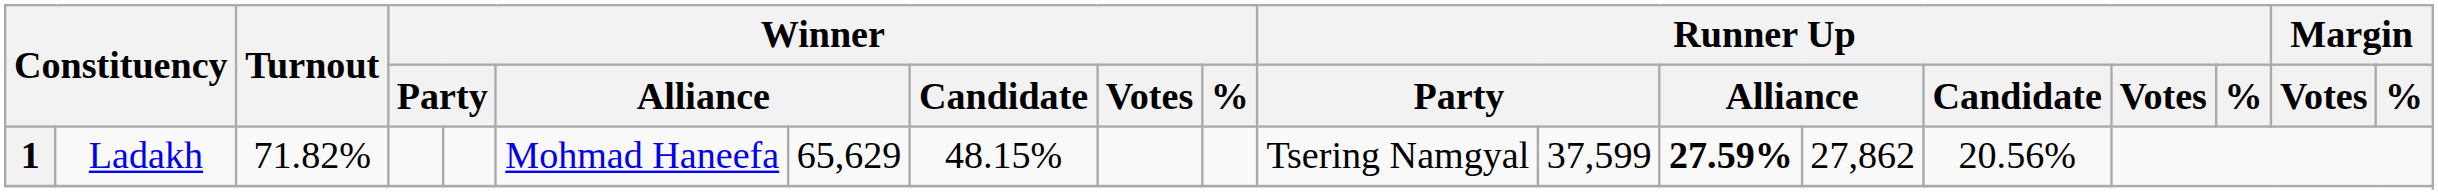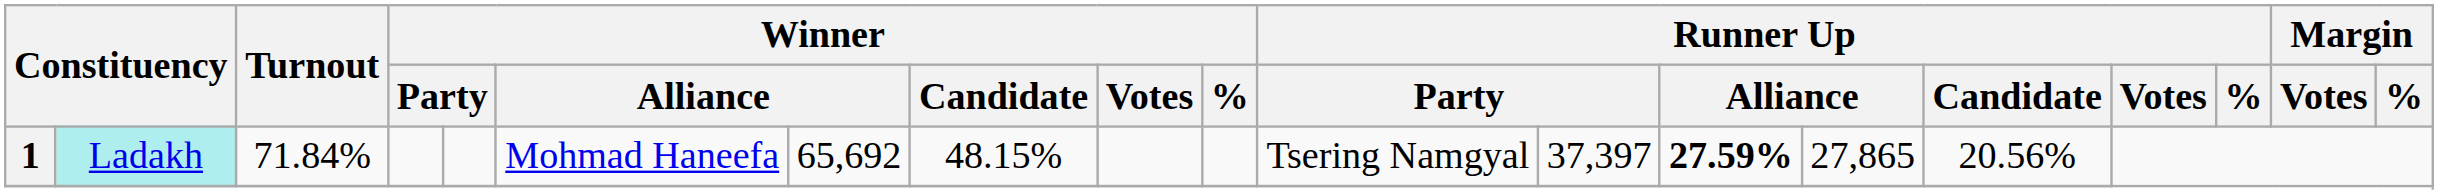1 | column 2: no background -> paleturquoise background
1 | Turnout: 71.82% -> 71.84%
1 | column 7: 65,629 -> 65,692
1 | column 12: 37,599 -> 37,397
1 | column 14: 27,862 -> 27,865
